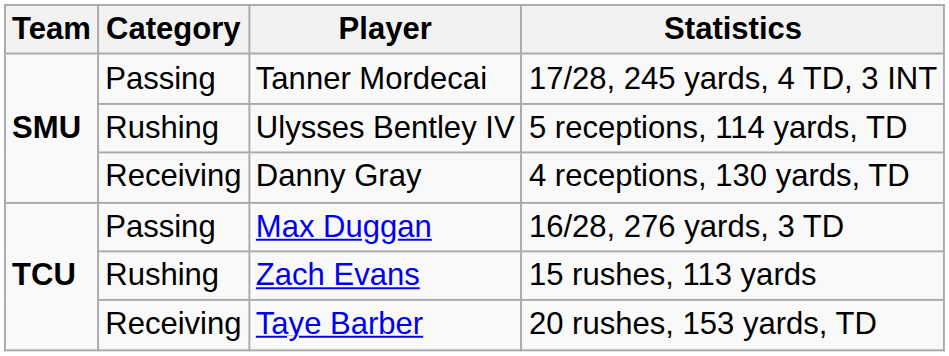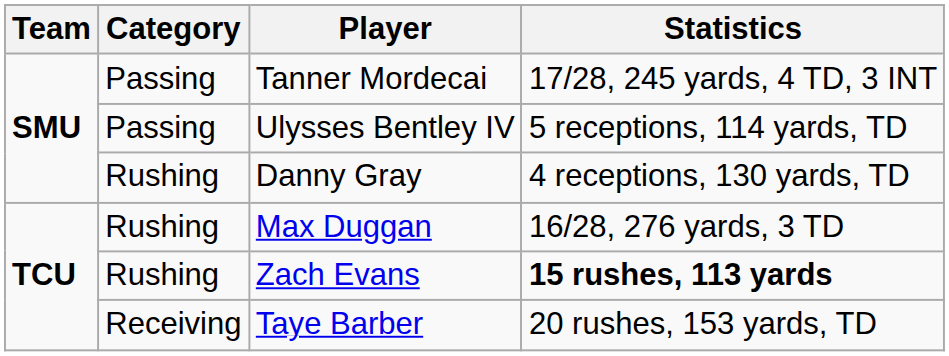Ulysses Bentley IV | Category: Rushing -> Passing
Danny Gray | Category: Receiving -> Rushing
Max Duggan | Category: Passing -> Rushing
Zach Evans | Statistics: normal -> bold
